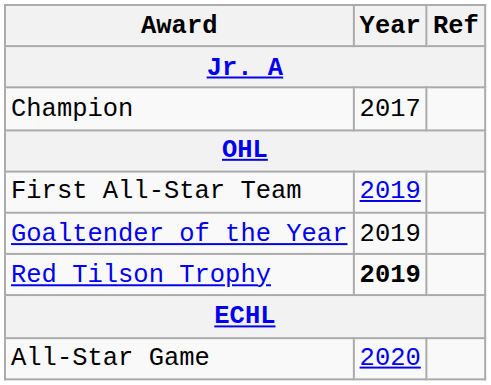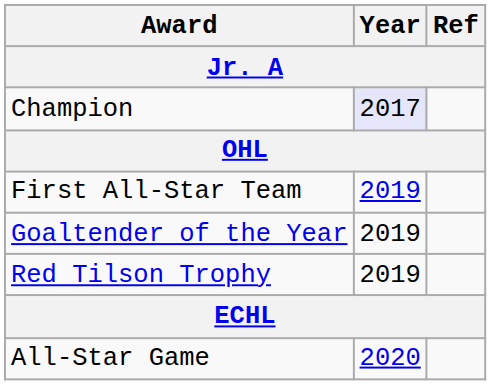Champion | Year: no background -> lavender background
Red Tilson Trophy | Year: bold -> normal
